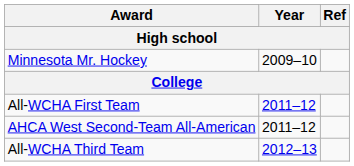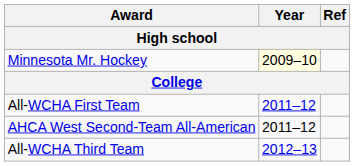Minnesota Mr. Hockey | Year: no background -> lightyellow background
